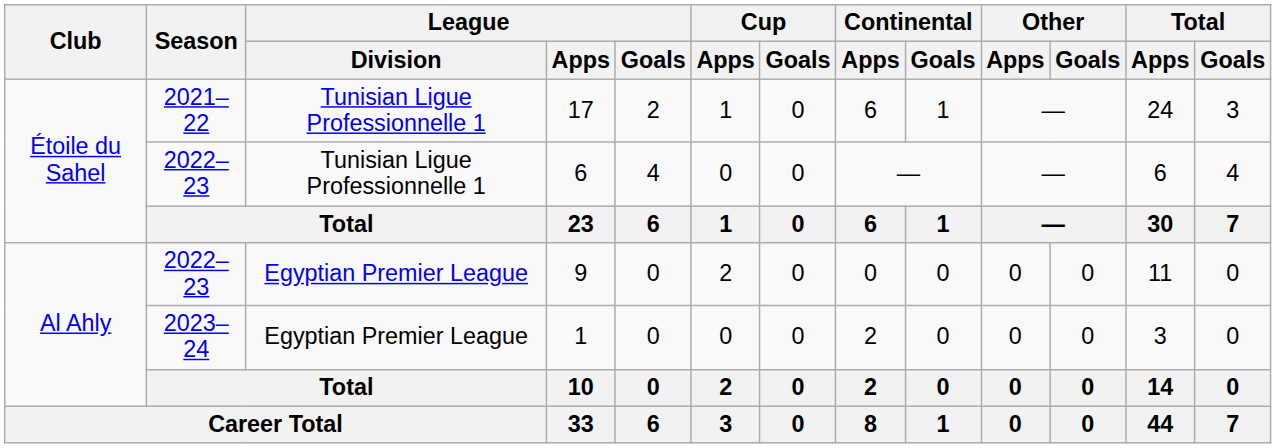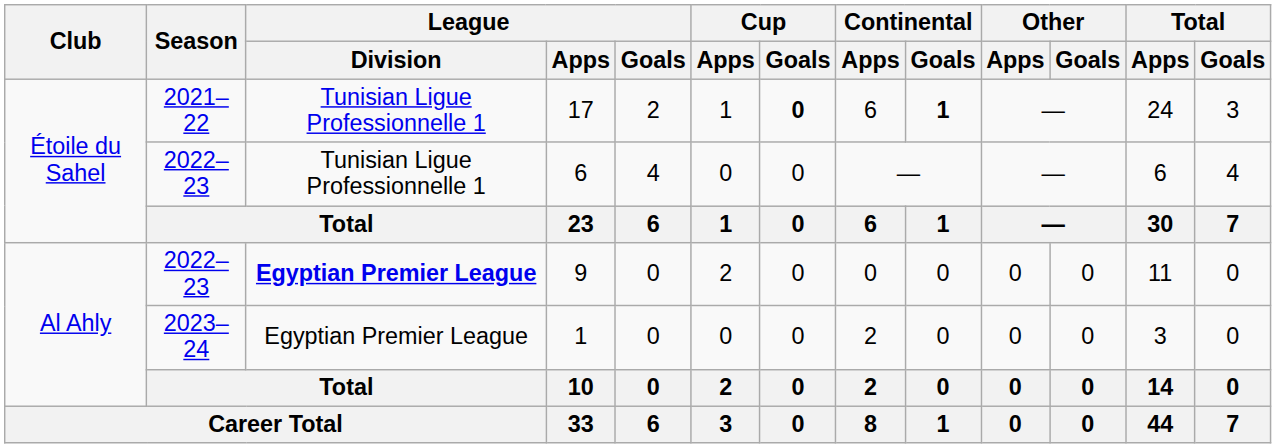17 | Cup / Goals: normal -> bold
17 | Continental / Goals: normal -> bold
9 | League / Division: normal -> bold
